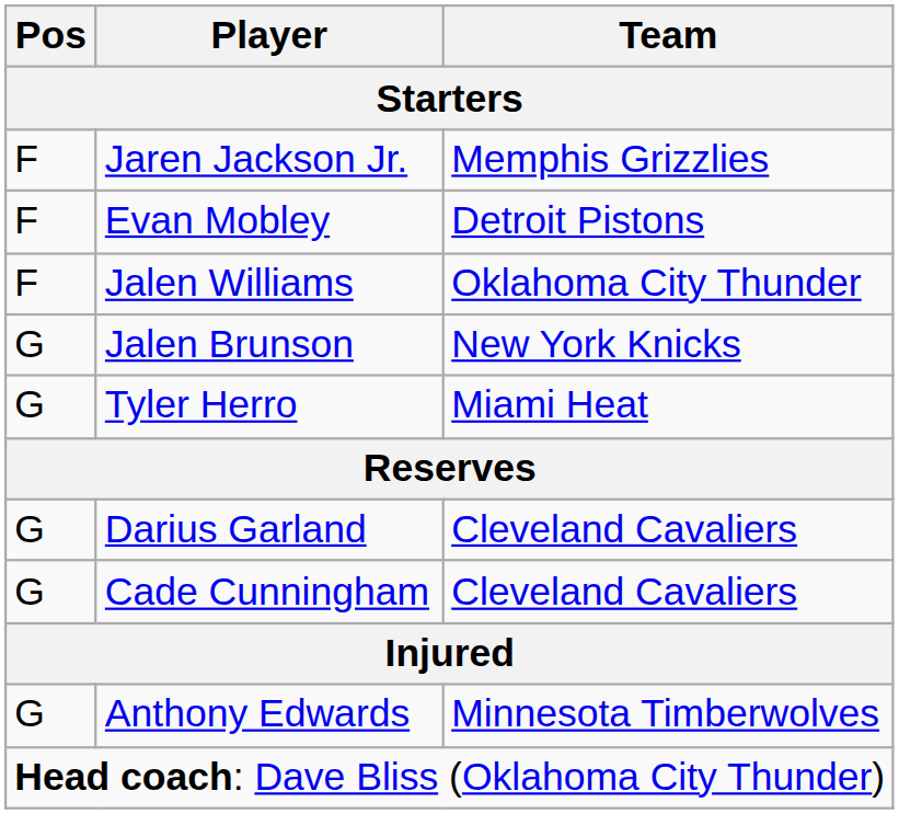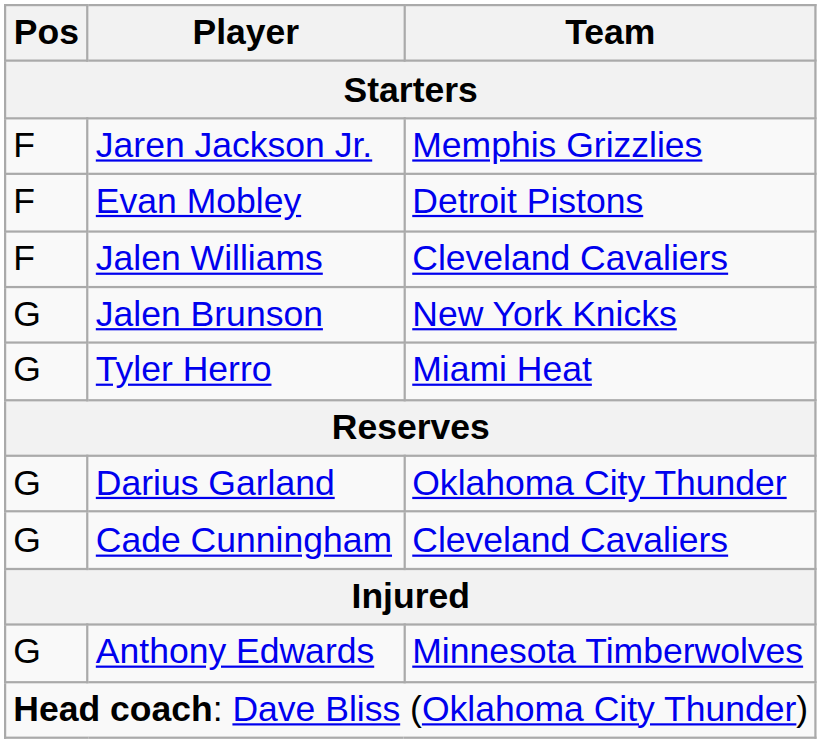Jalen Williams | Team: Oklahoma City Thunder -> Cleveland Cavaliers
Darius Garland | Team: Cleveland Cavaliers -> Oklahoma City Thunder
